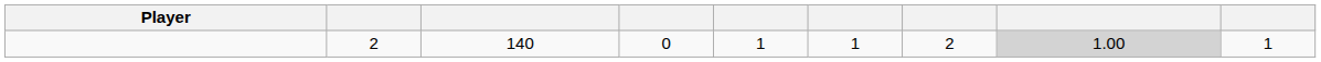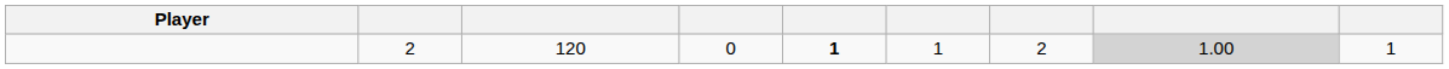row 2 | column 3: 140 -> 120
row 2 | column 5: normal -> bold
